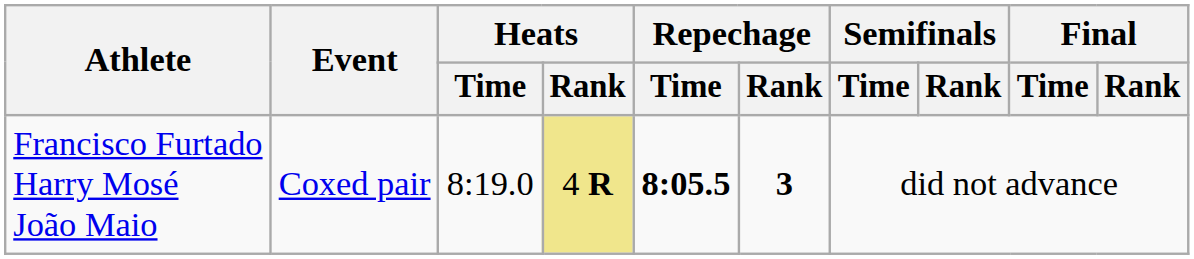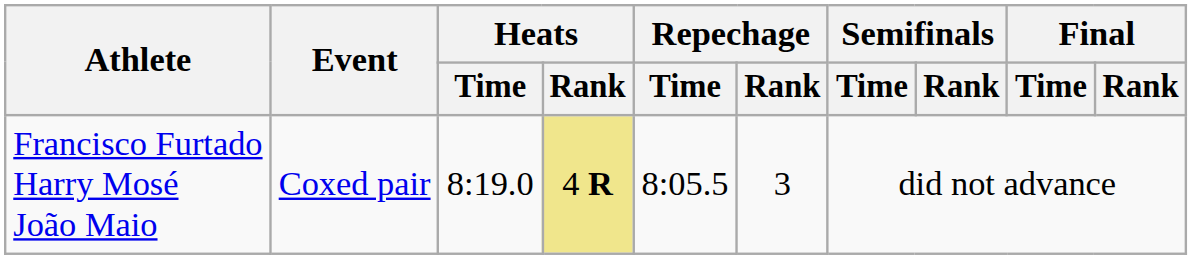Francisco Furtado Harry Mosé João Maio | Repechage / Time: bold -> normal
Francisco Furtado Harry Mosé João Maio | Repechage / Rank: bold -> normal
